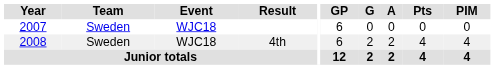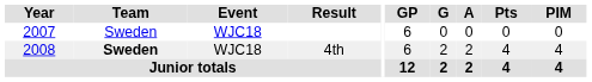4th | Team: normal -> bold
